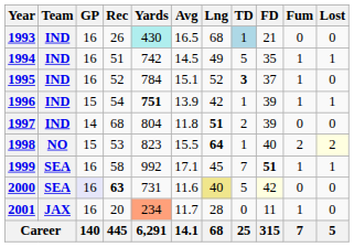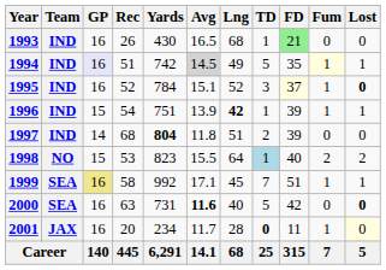1993 | Yards: paleturquoise background -> no background
1993 | TD: lightblue background -> no background
1993 | FD: no background -> lightgreen background
1994 | GP: no background -> lavender background
1994 | Avg: no background -> lightgrey background
1994 | Fum: no background -> lightyellow background
1995 | TD: bold -> normal
1995 | FD: no background -> lightyellow background
1995 | Lost: normal -> bold
1996 | Yards: bold -> normal
1996 | Lng: normal -> bold
1997 | Yards: normal -> bold
1997 | Lng: bold -> normal
1998 | Lng: bold -> normal
1998 | TD: no background -> lightblue background
1998 | Lost: lightyellow background -> no background
1999 | GP: no background -> khaki background
1999 | FD: bold -> normal
2000 | GP: lavender background -> no background
2000 | Rec: bold -> normal
2000 | Avg: normal -> bold
2000 | Lng: khaki background -> no background
2000 | FD: lightyellow background -> no background
2000 | Lost: normal -> bold
2001 | Yards: lightsalmon background -> no background
2001 | TD: normal -> bold
2001 | Lost: no background -> lightyellow background
